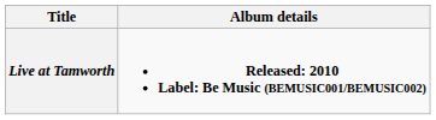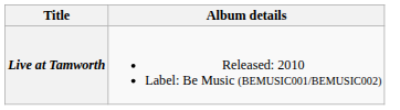Live at Tamworth | Album details: bold -> normal
